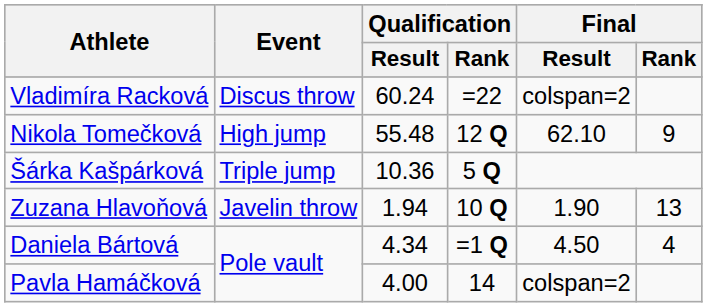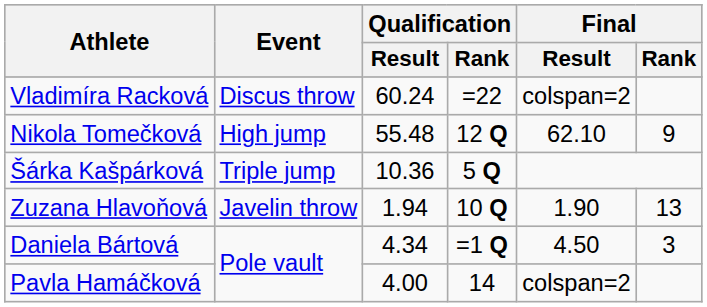Daniela Bártová | Final / Rank: 4 -> 3
